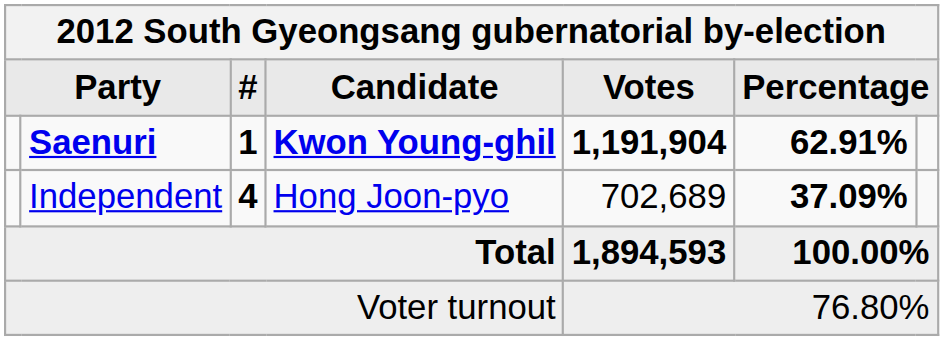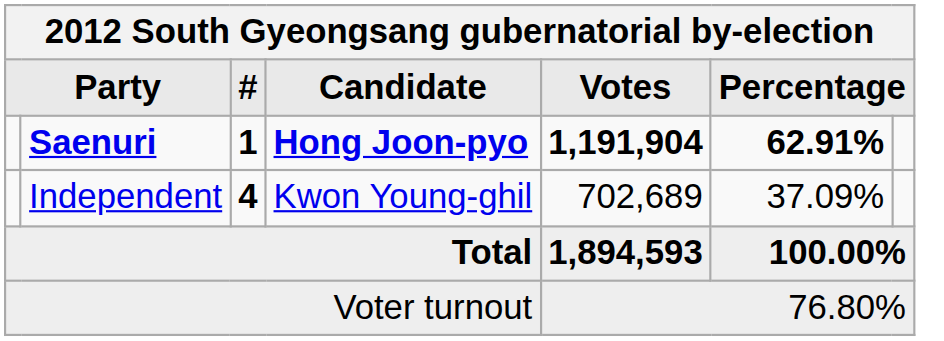Saenuri | Candidate: Kwon Young-ghil -> Hong Joon-pyo
Independent | Candidate: Hong Joon-pyo -> Kwon Young-ghil
Independent | column 6: bold -> normal
